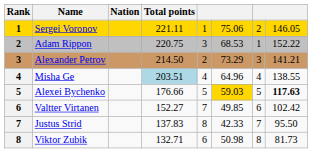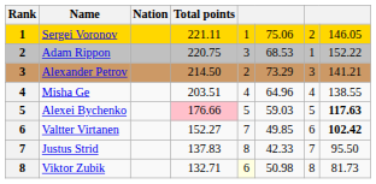Misha Ge | Total points: lightblue background -> no background
Alexei Bychenko | Total points: no background -> pink background
Alexei Bychenko | column 6: gold background -> no background
Valtter Virtanen | column 8: normal -> bold
Viktor Zubik | column 5: no background -> lightyellow background
